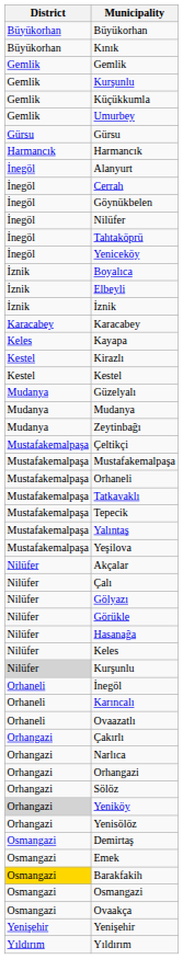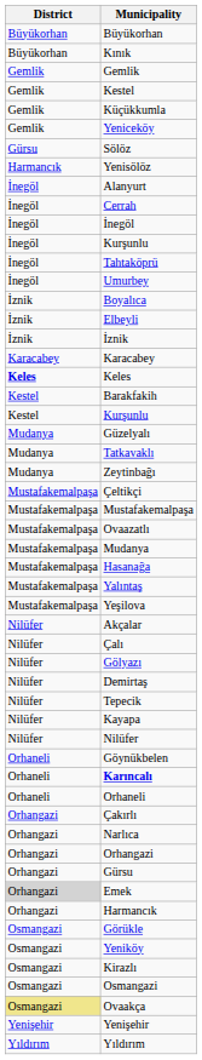row 5 | Municipality: Kurşunlu -> Kestel
row 7 | Municipality: Umurbey -> Yeniceköy
row 8 | Municipality: Gürsu -> Sölöz
row 9 | Municipality: Harmancık -> Yenisölöz
row 12 | Municipality: Göynükbelen -> İnegöl
row 13 | Municipality: Nilüfer -> Kurşunlu
row 15 | Municipality: Yeniceköy -> Umurbey
row 20 | District: normal -> bold
row 20 | Municipality: Kayapa -> Keles
row 21 | Municipality: Kirazlı -> Barakfakih
row 22 | Municipality: Kestel -> Kurşunlu
row 24 | Municipality: Mudanya -> Tatkavaklı
row 28 | Municipality: Orhaneli -> Ovaazatlı
row 29 | Municipality: Tatkavaklı -> Mudanya
row 30 | Municipality: Tepecik -> Hasanağa
row 36 | Municipality: Görükle -> Demirtaş
row 37 | Municipality: Hasanağa -> Tepecik
row 38 | Municipality: Keles -> Kayapa
row 39 | District: lightgrey background -> no background
row 39 | Municipality: Kurşunlu -> Nilüfer
row 40 | Municipality: İnegöl -> Göynükbelen
row 41 | Municipality: normal -> bold
row 42 | Municipality: Ovaazatlı -> Orhaneli
row 46 | Municipality: Sölöz -> Gürsu
row 47 | Municipality: Yeniköy -> Emek
row 48 | Municipality: Yenisölöz -> Harmancık
row 49 | Municipality: Demirtaş -> Görükle
row 50 | Municipality: Emek -> Yeniköy
row 51 | District: gold background -> no background
row 51 | Municipality: Barakfakih -> Kirazlı
row 53 | District: no background -> khaki background
